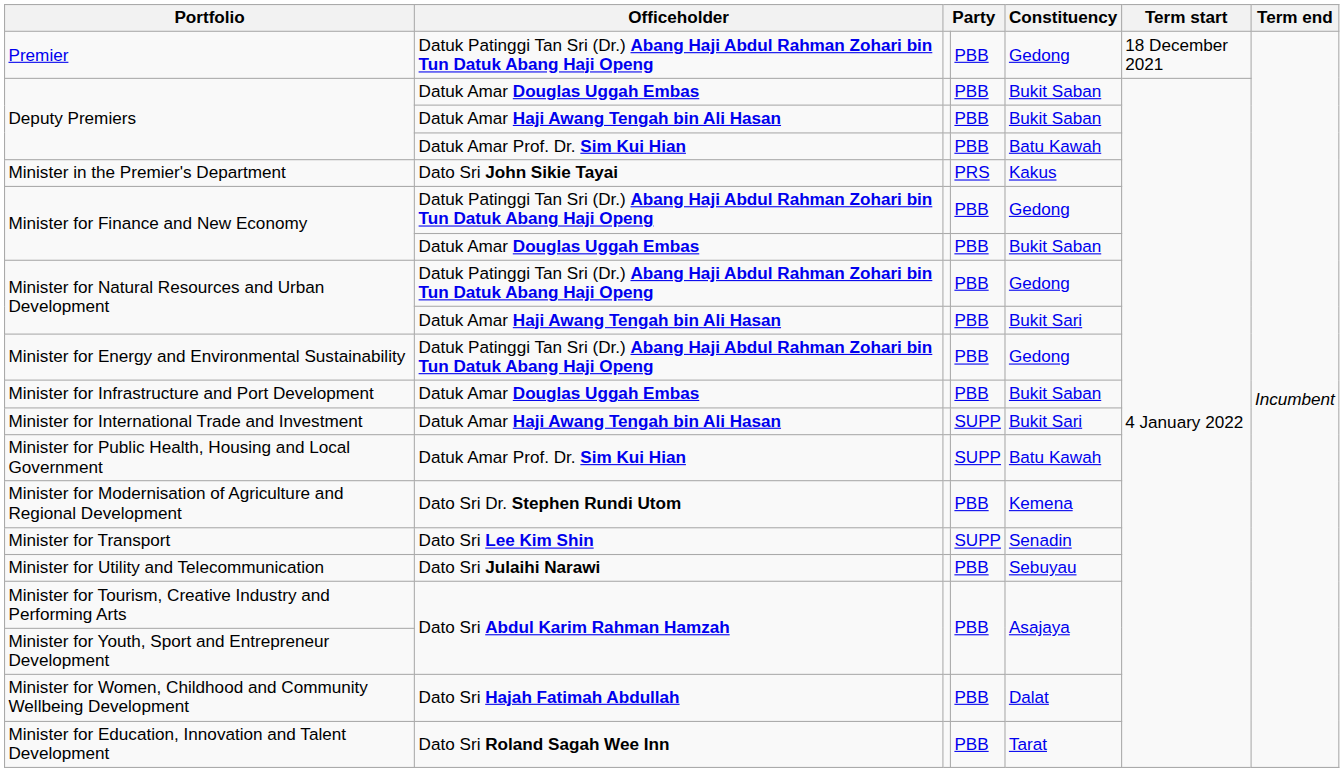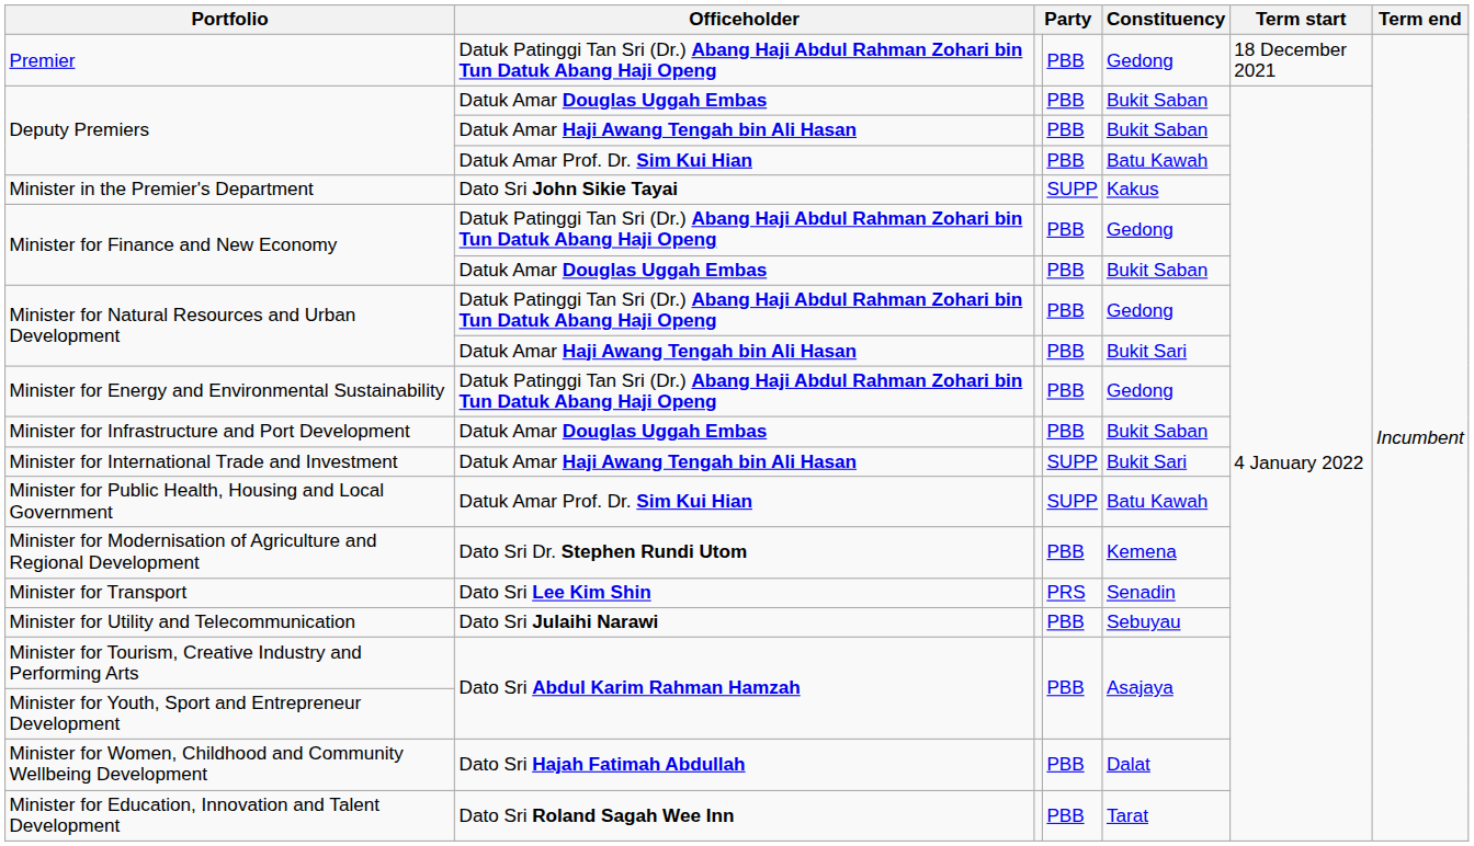Minister in the Premier's Department | column 4: PRS -> SUPP
Minister for Transport | column 4: SUPP -> PRS
